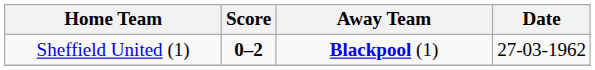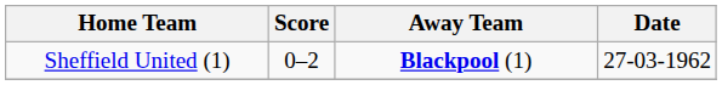Sheffield United (1) | Score: bold -> normal
